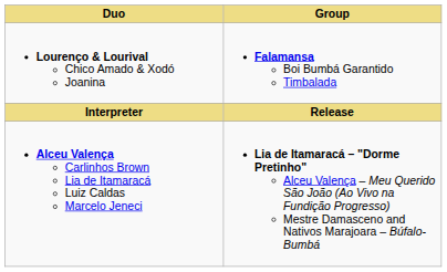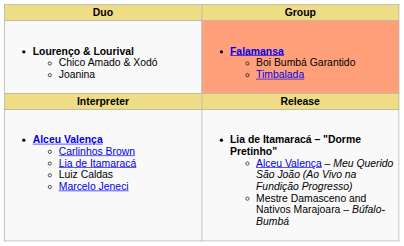Lourenço & Lourival Chico Amado & Xodó Joanina | Group: no background -> lightsalmon background
